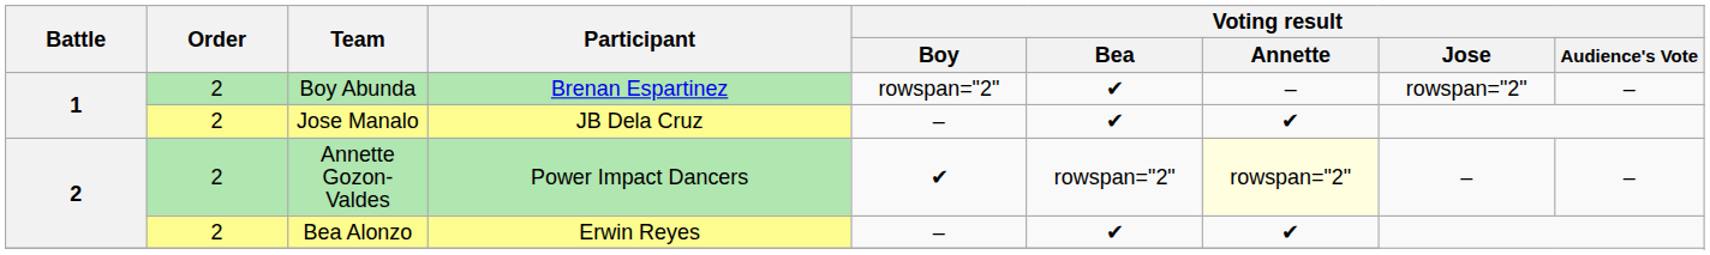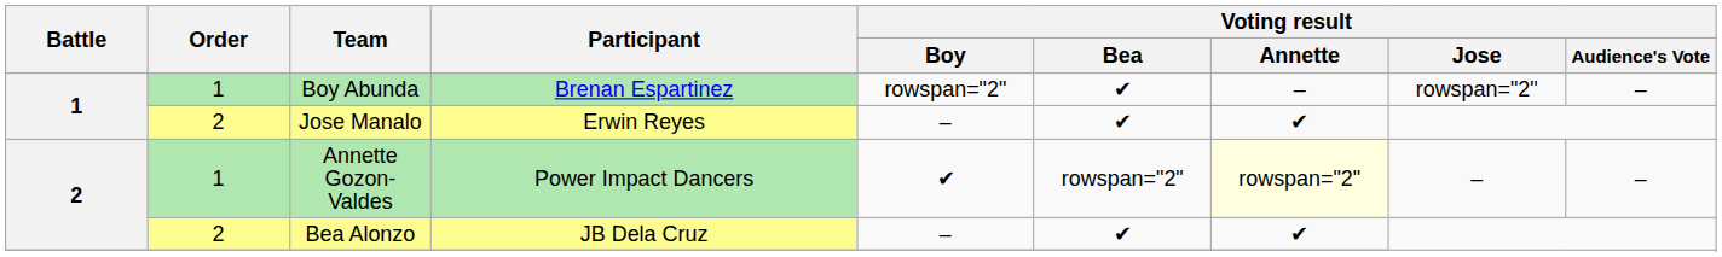Boy Abunda | Order: 2 -> 1
Jose Manalo | Participant: JB Dela Cruz -> Erwin Reyes
Annette Gozon-Valdes | Order: 2 -> 1
Bea Alonzo | Participant: Erwin Reyes -> JB Dela Cruz
